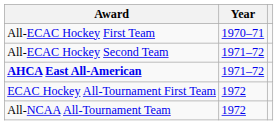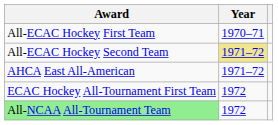row 3 | Year: no background -> khaki background
row 4 | Award: bold -> normal
row 6 | Award: no background -> lightgreen background
